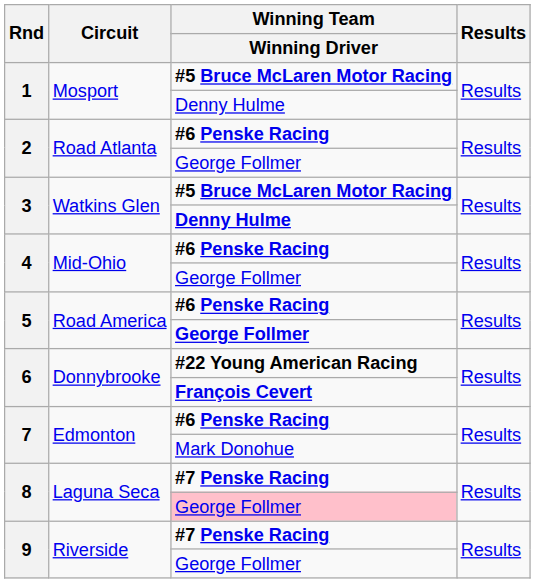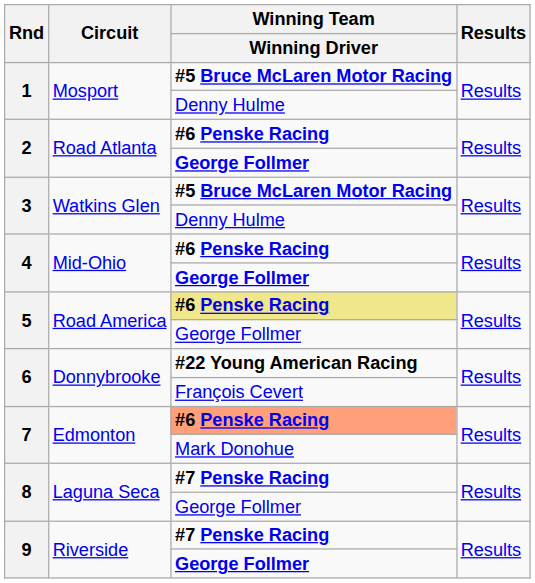2 / George Follmer | Winning Team / Winning Driver: normal -> bold
3 / Denny Hulme | Winning Team / Winning Driver: bold -> normal
4 / George Follmer | Winning Team / Winning Driver: normal -> bold
5 / #6 Penske Racing | Winning Team / Winning Driver: no background -> khaki background
5 / George Follmer | Winning Team / Winning Driver: bold -> normal
6 / François Cevert | Winning Team / Winning Driver: bold -> normal
7 / #6 Penske Racing | Winning Team / Winning Driver: no background -> lightsalmon background
8 / George Follmer | Winning Team / Winning Driver: pink background -> no background
9 / George Follmer | Winning Team / Winning Driver: normal -> bold
